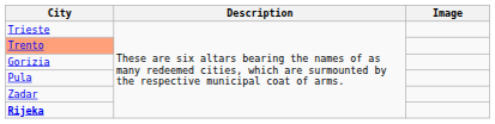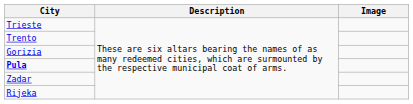Trento | City: lightsalmon background -> no background
Pula | City: normal -> bold
Rijeka | City: bold -> normal
